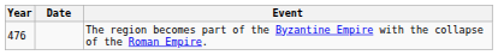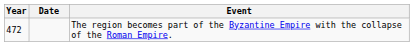row 2 | Year: 476 -> 472
